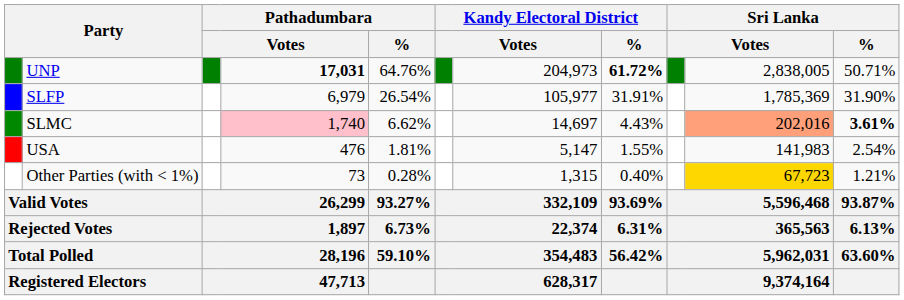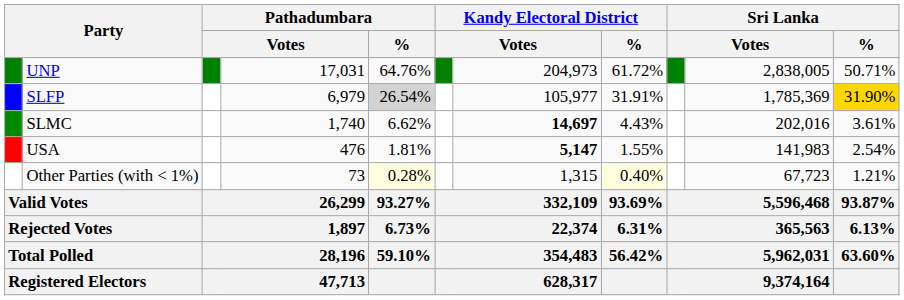UNP | column 4: bold -> normal
UNP | Kandy Electoral District / %: bold -> normal
SLFP | Pathadumbara / %: no background -> lightgrey background
SLFP | Sri Lanka / %: no background -> gold background
SLMC | column 4: pink background -> no background
SLMC | column 7: normal -> bold
SLMC | column 10: lightsalmon background -> no background
SLMC | Sri Lanka / %: bold -> normal
USA | column 7: normal -> bold
Other Parties (with < 1%) | Pathadumbara / %: no background -> lightyellow background
Other Parties (with < 1%) | Kandy Electoral District / %: no background -> lightyellow background
Other Parties (with < 1%) | column 10: gold background -> no background
